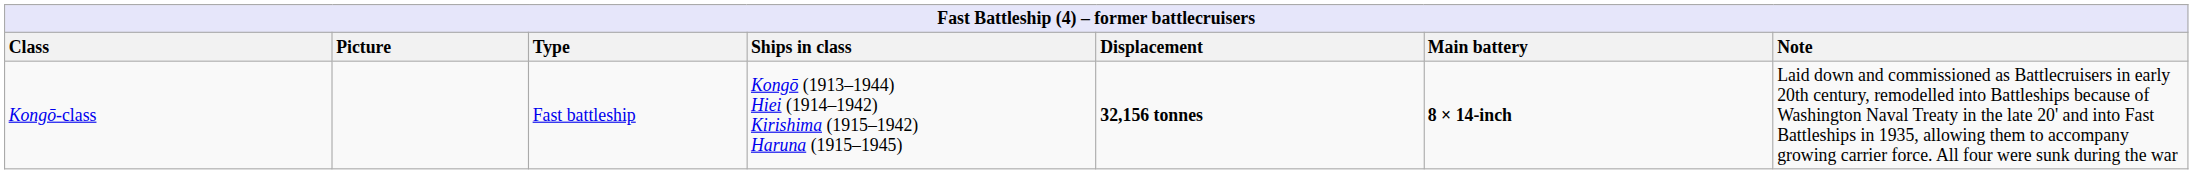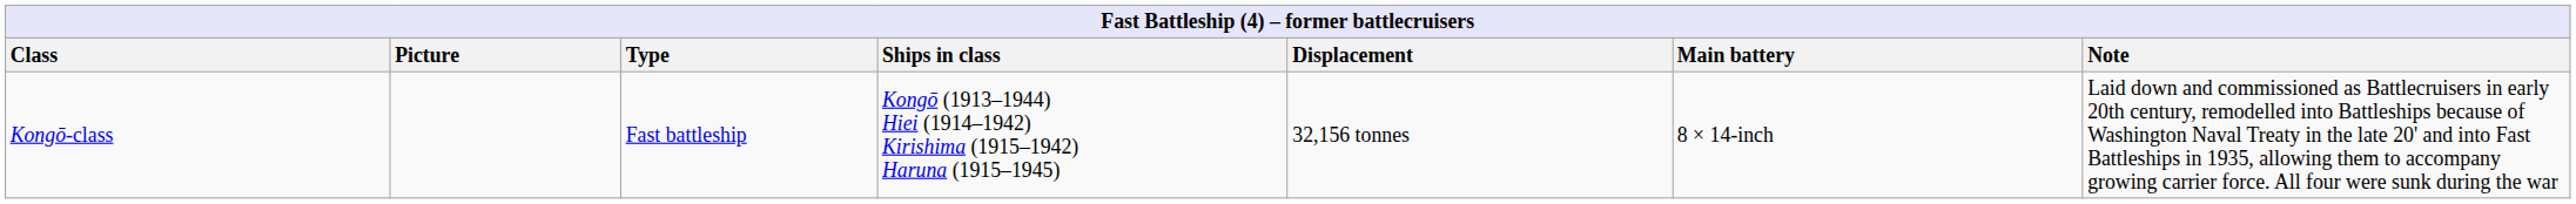Kongō-class | Displacement: bold -> normal
Kongō-class | Main battery: bold -> normal
